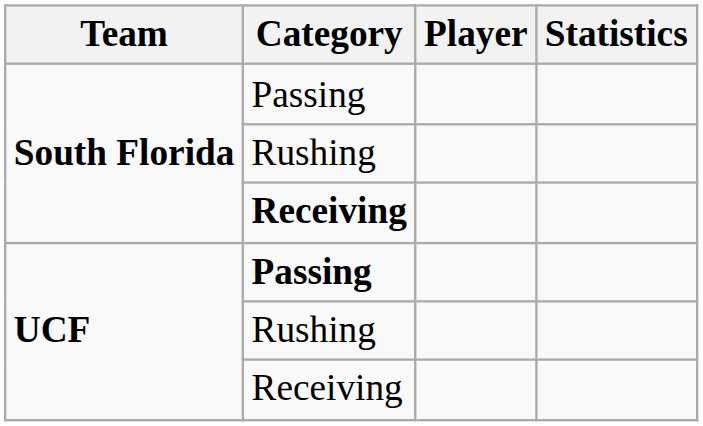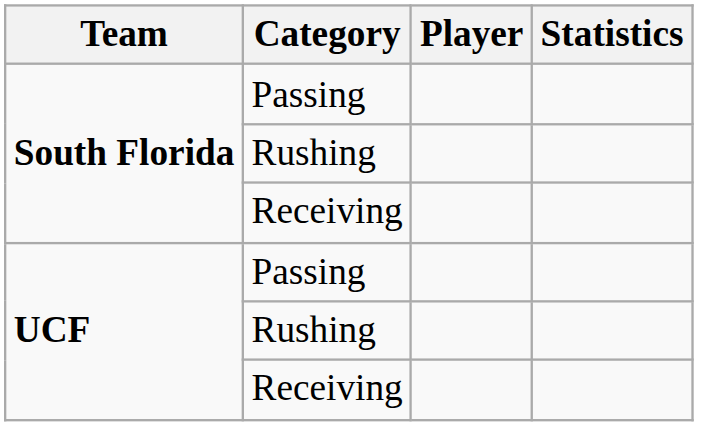South Florida / Receiving | Category: bold -> normal
UCF / Passing | Category: bold -> normal
